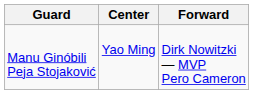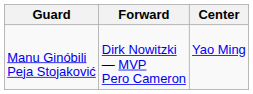columns swapped: Center <-> Forward
